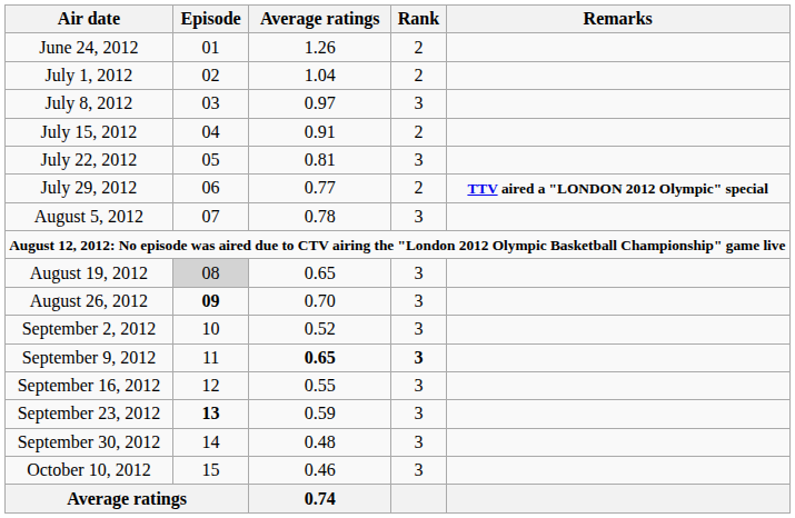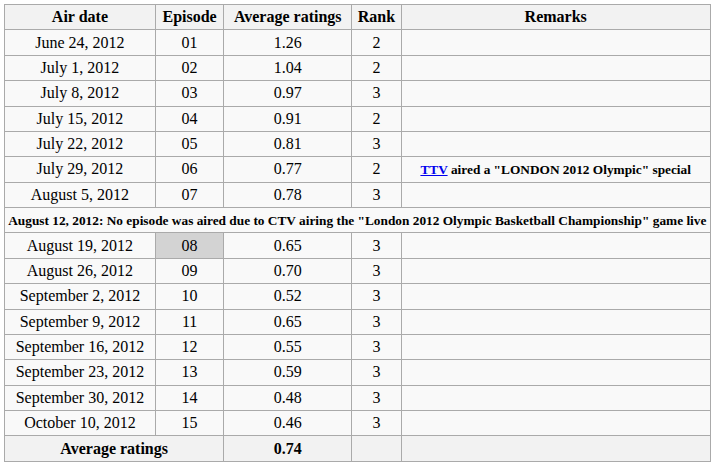August 26, 2012 | Episode: bold -> normal
September 9, 2012 | Average ratings: bold -> normal
September 9, 2012 | Rank: bold -> normal
September 23, 2012 | Episode: bold -> normal
